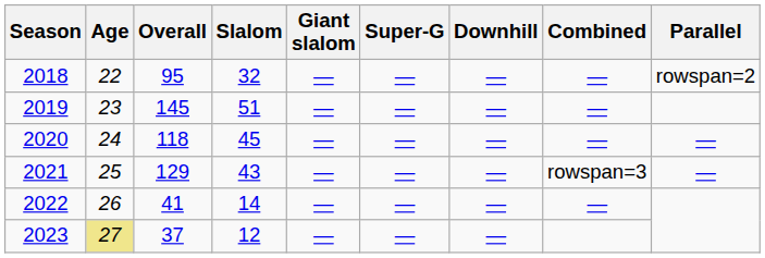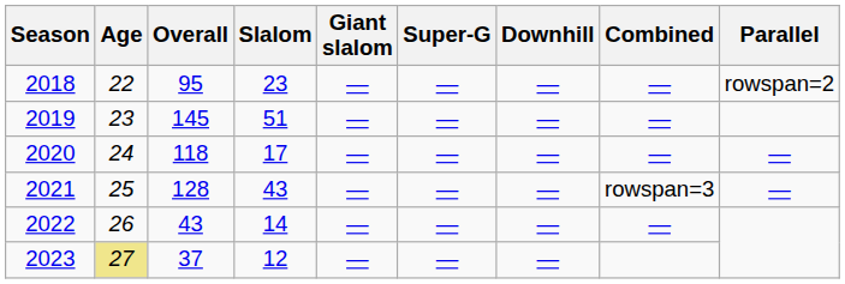2018 | Slalom: 32 -> 23
2020 | Slalom: 45 -> 17
2021 | Overall: 129 -> 128
2022 | Overall: 41 -> 43
